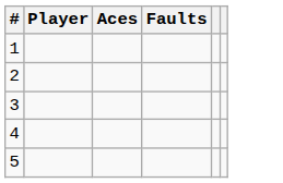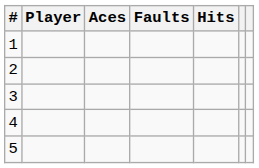+ column: Hits
